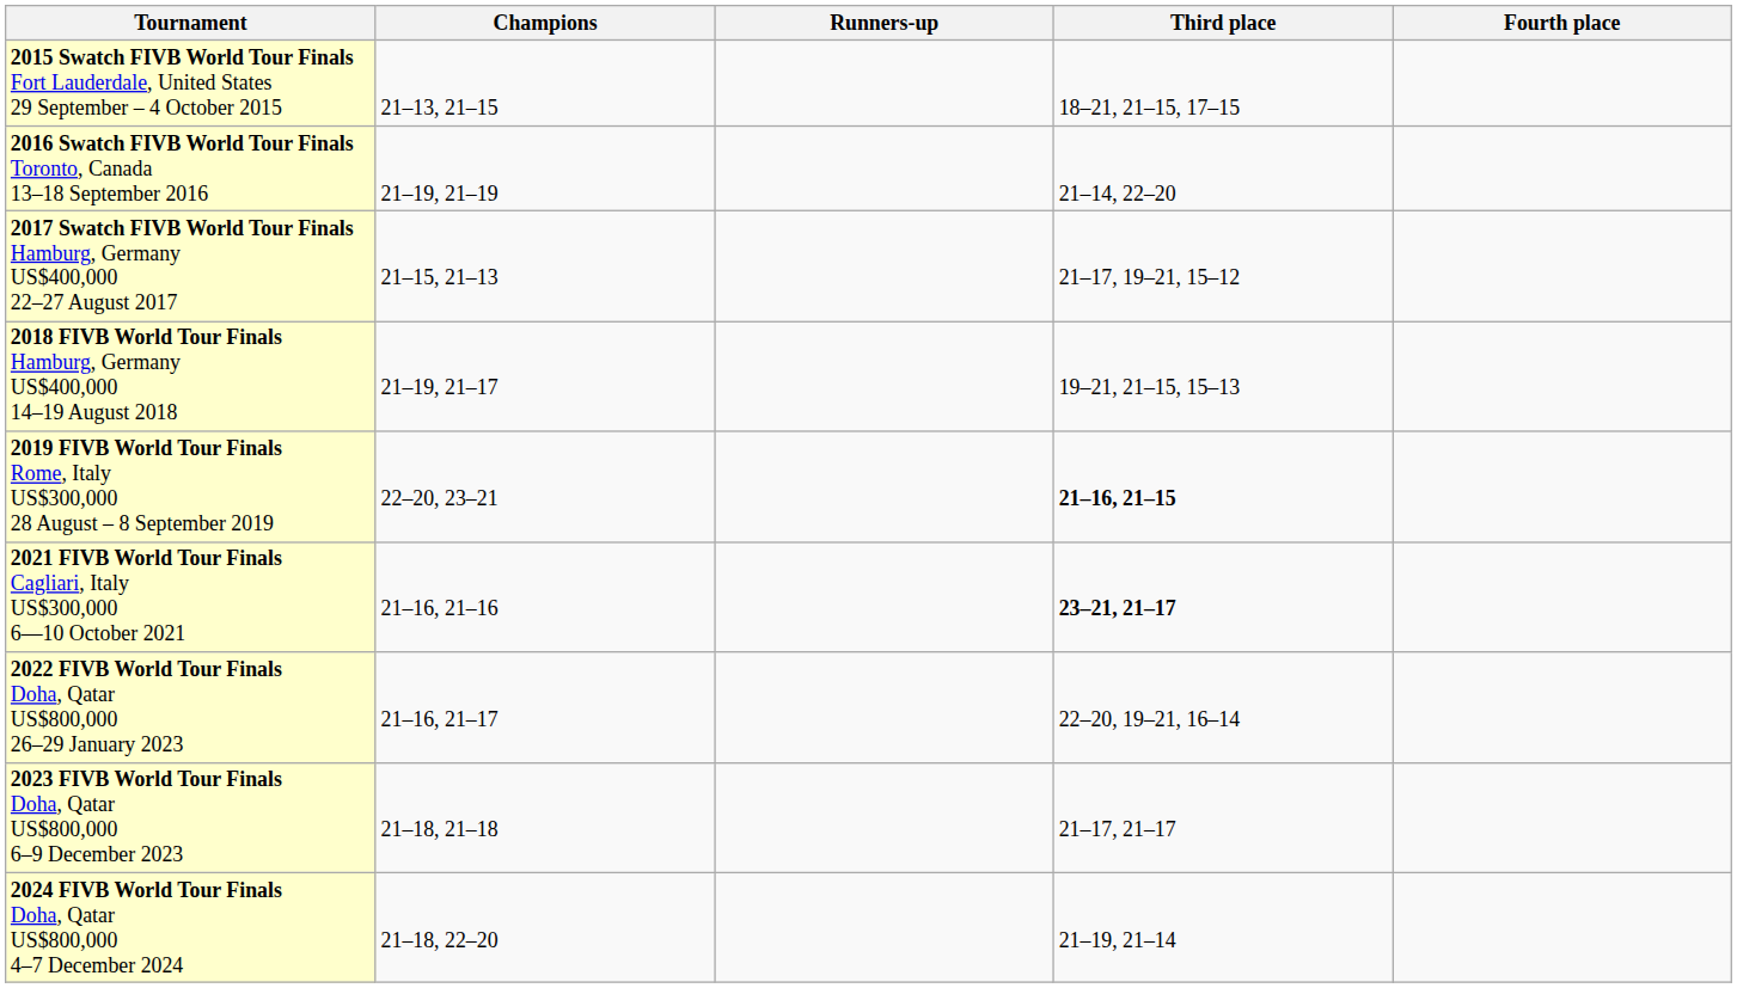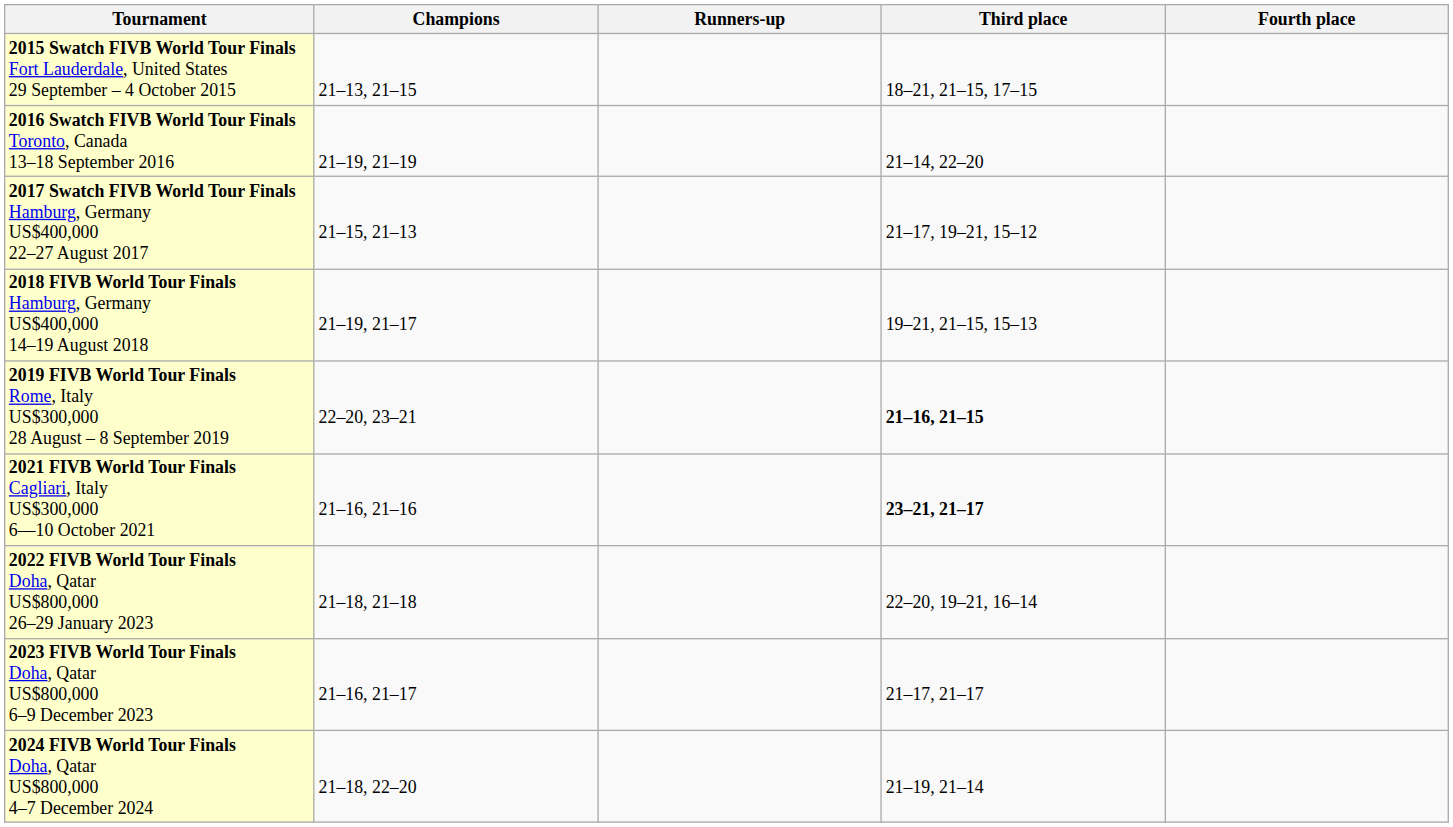row 8 | Champions: 21–16, 21–17 -> 21–18, 21–18
row 9 | Champions: 21–18, 21–18 -> 21–16, 21–17
